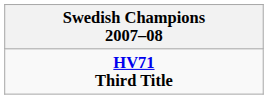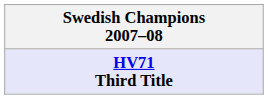row 2 | column 1: no background -> lavender background
